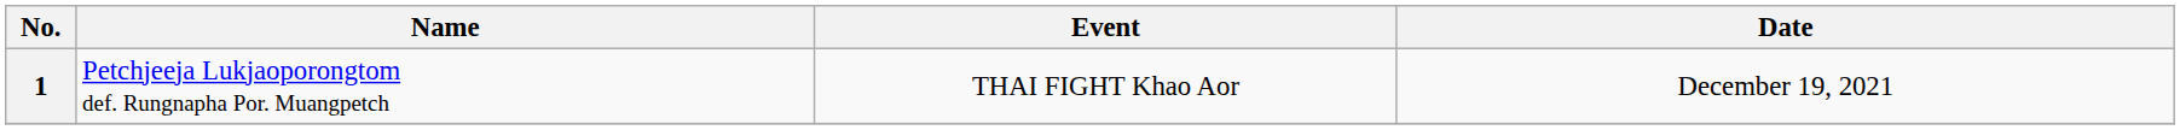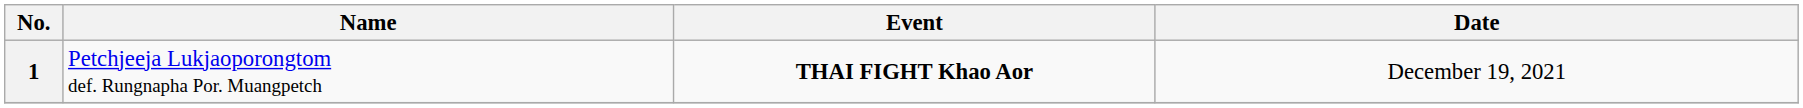1 | Event: normal -> bold
